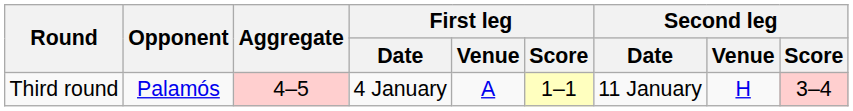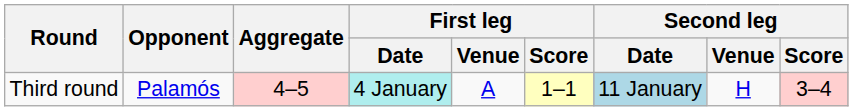Third round | First leg / Date: no background -> paleturquoise background
Third round | Second leg / Date: no background -> lightblue background
